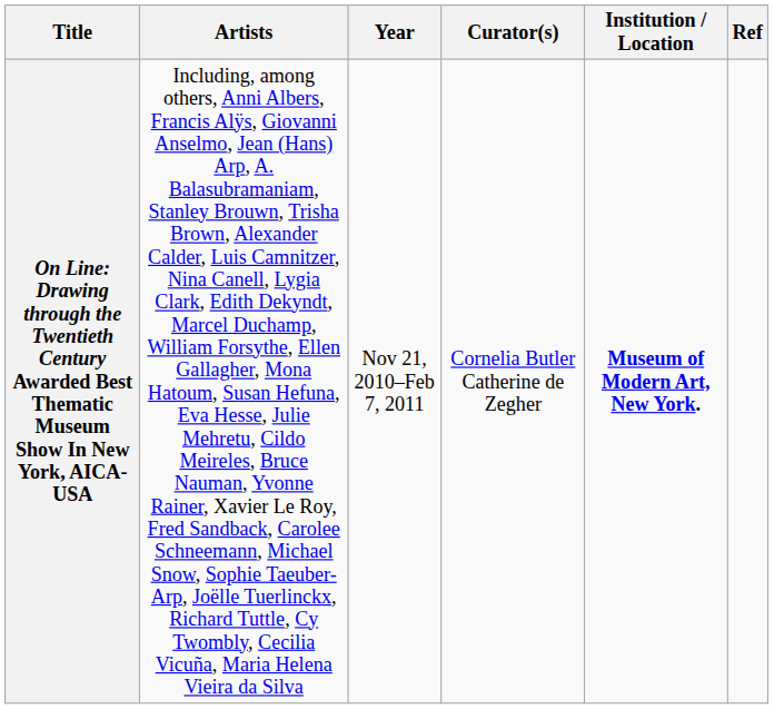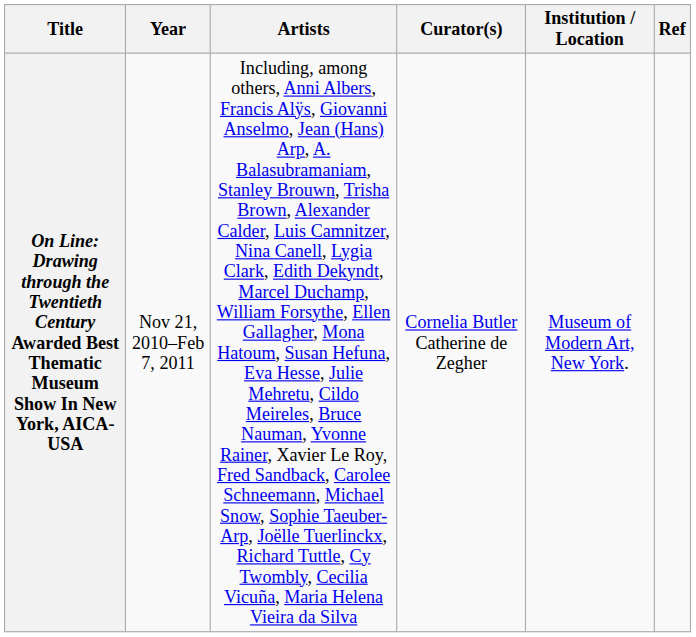columns swapped: Artists <-> Year
row 2 | Institution / Location: bold -> normal
